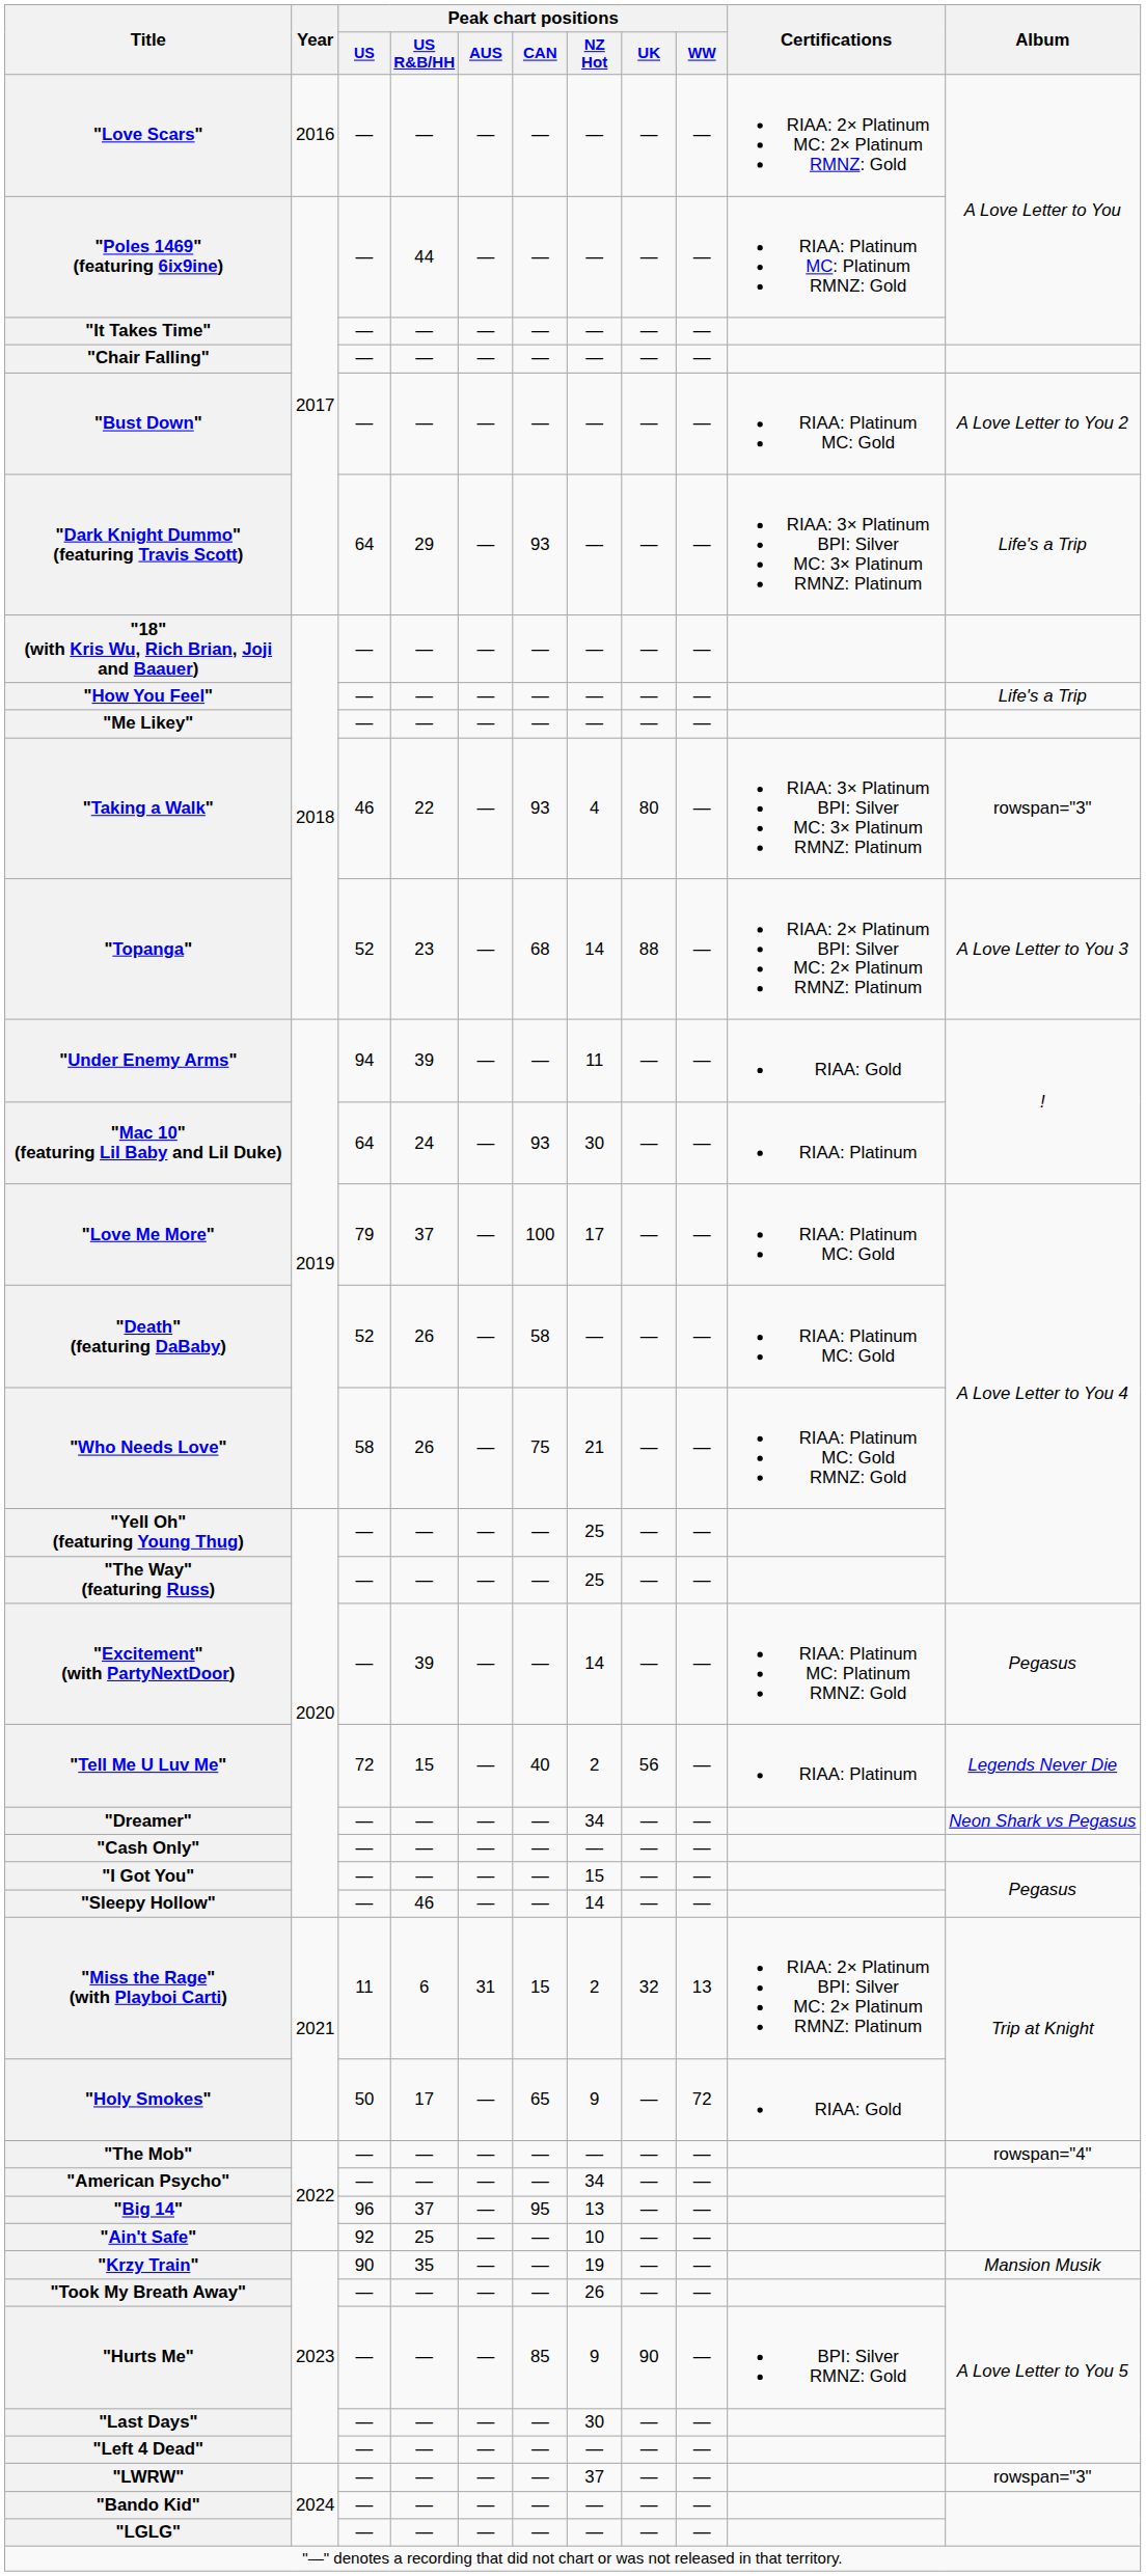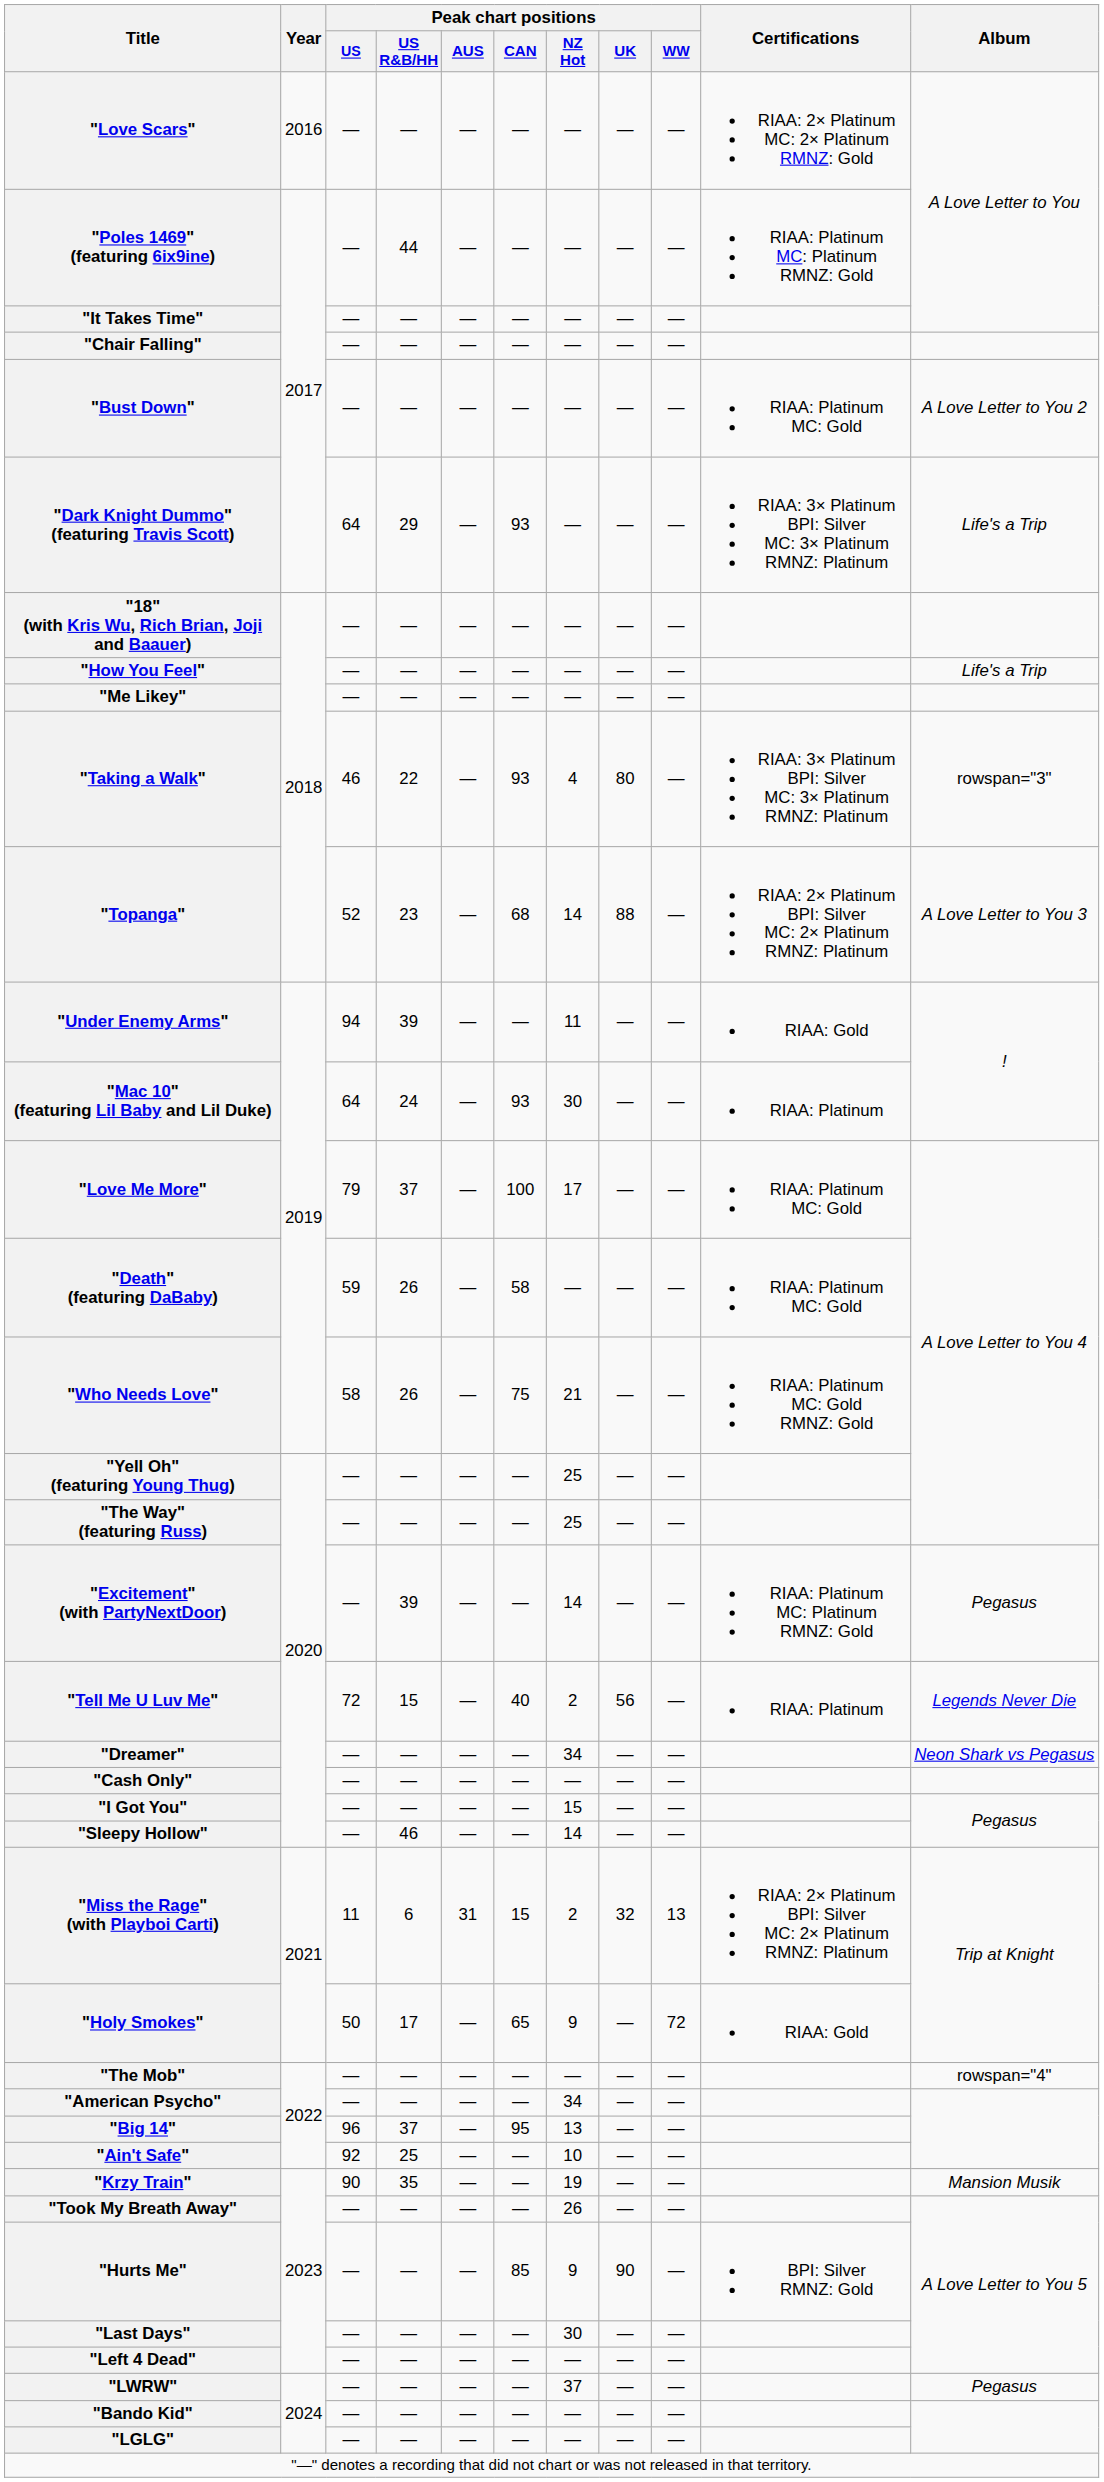"Death" (featuring DaBaby) | Peak chart positions / US: 52 -> 59
"LWRW" | Album: rowspan="3" -> Pegasus
